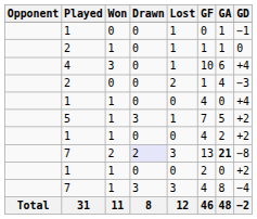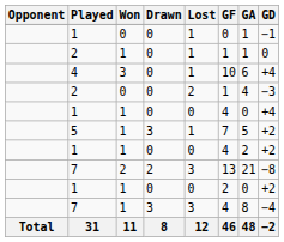7 / 2 | Drawn: lavender background -> no background
7 / 2 | GA: bold -> normal
